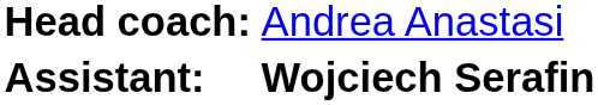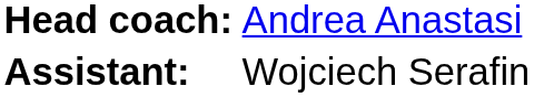Assistant: | column 2: bold -> normal
